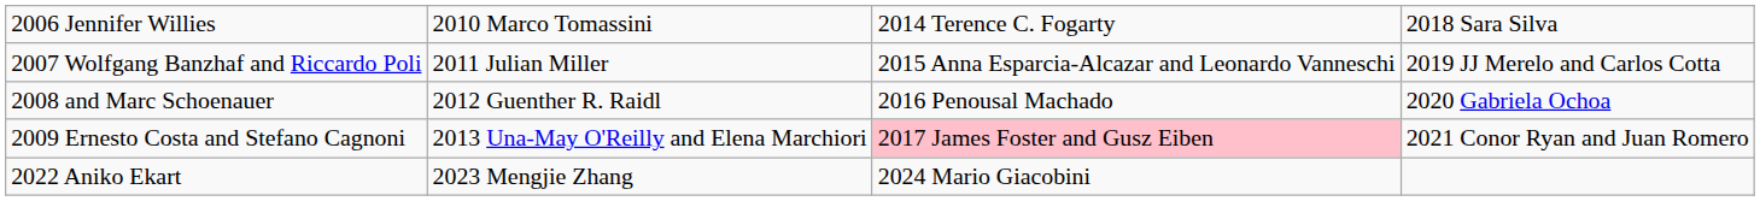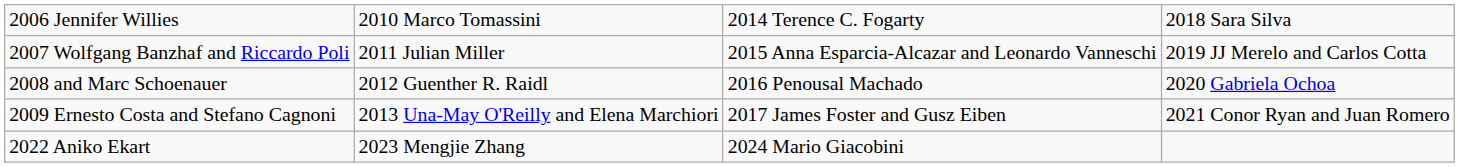2009 Ernesto Costa and Stefano Cagnoni | column 3: pink background -> no background
